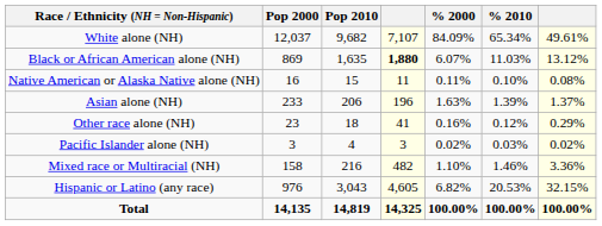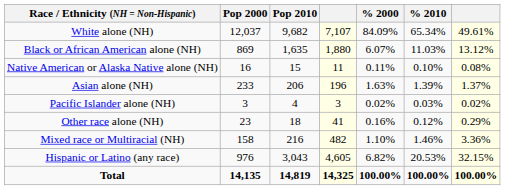Black or African American alone (NH) | column 4: bold -> normal
rows swapped: Pacific Islander alone (NH) <-> Other race alone (NH)
